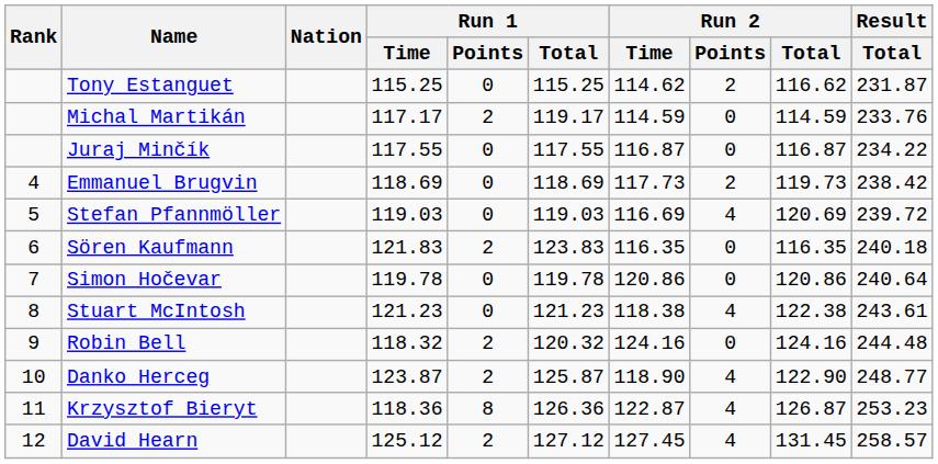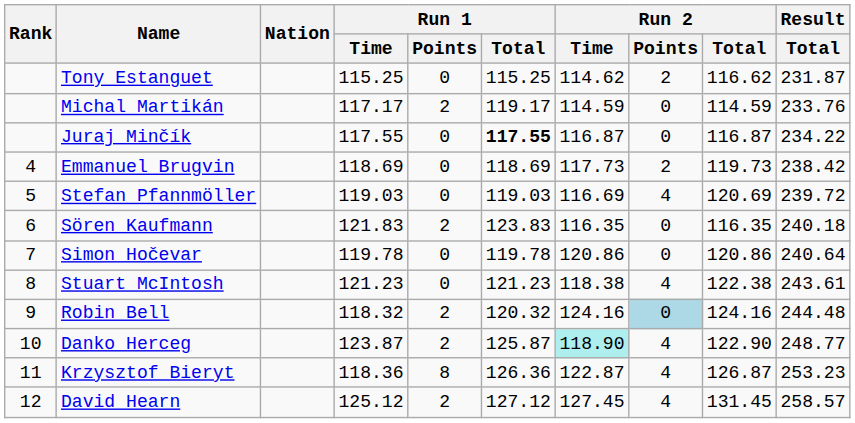Juraj Minčík | Run 1 / Total: normal -> bold
Robin Bell | Run 2 / Points: no background -> lightblue background
Danko Herceg | Run 2 / Time: no background -> paleturquoise background
